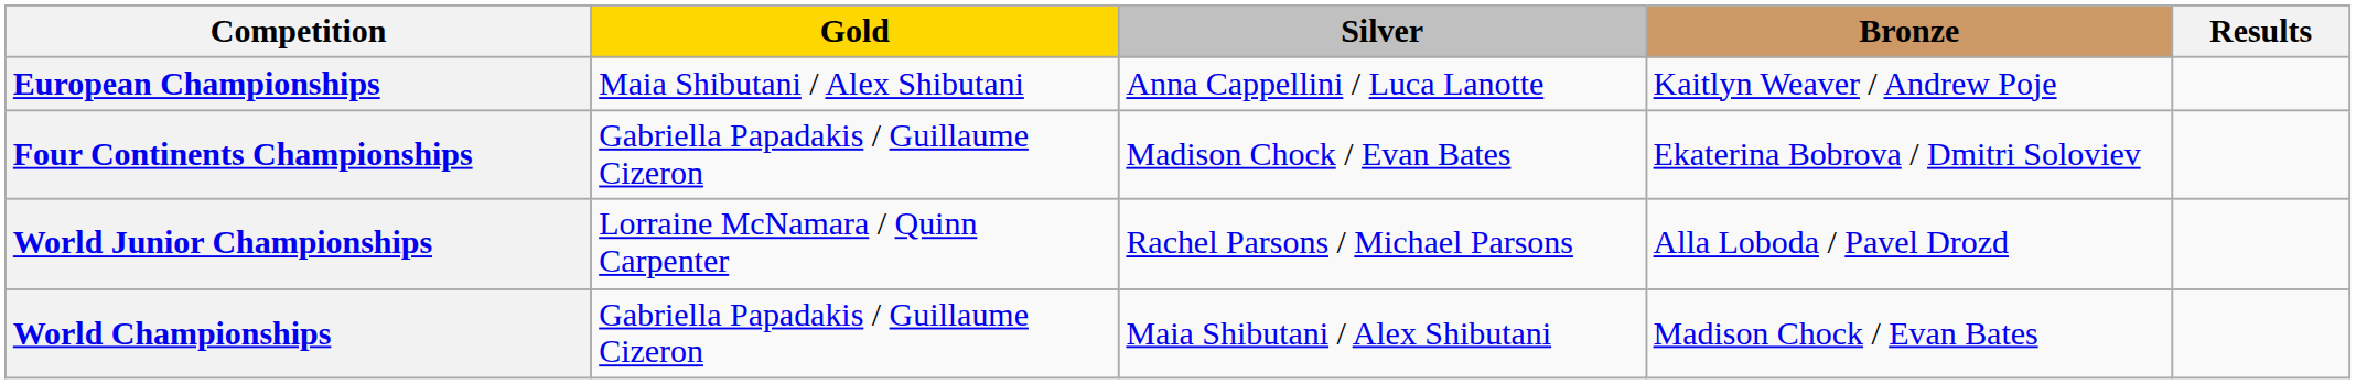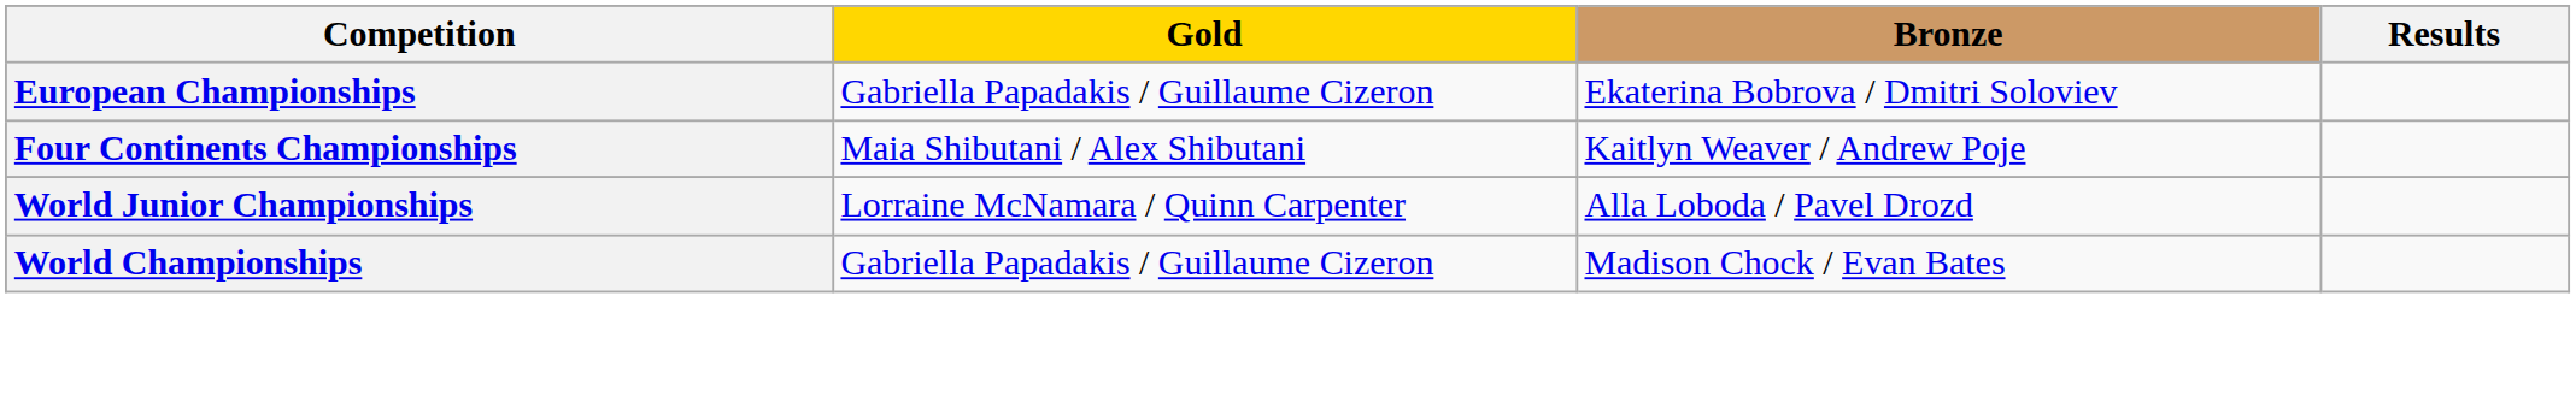- column: Silver | Anna Cappellini / Luca Lanotte | Madison Chock / Evan Bates | Rachel Parsons / Michael Parsons | Maia Shibutani / Alex Shibutani
European Championships | Gold: Maia Shibutani / Alex Shibutani -> Gabriella Papadakis / Guillaume Cizeron
European Championships | Bronze: Kaitlyn Weaver / Andrew Poje -> Ekaterina Bobrova / Dmitri Soloviev
Four Continents Championships | Gold: Gabriella Papadakis / Guillaume Cizeron -> Maia Shibutani / Alex Shibutani
Four Continents Championships | Bronze: Ekaterina Bobrova / Dmitri Soloviev -> Kaitlyn Weaver / Andrew Poje
